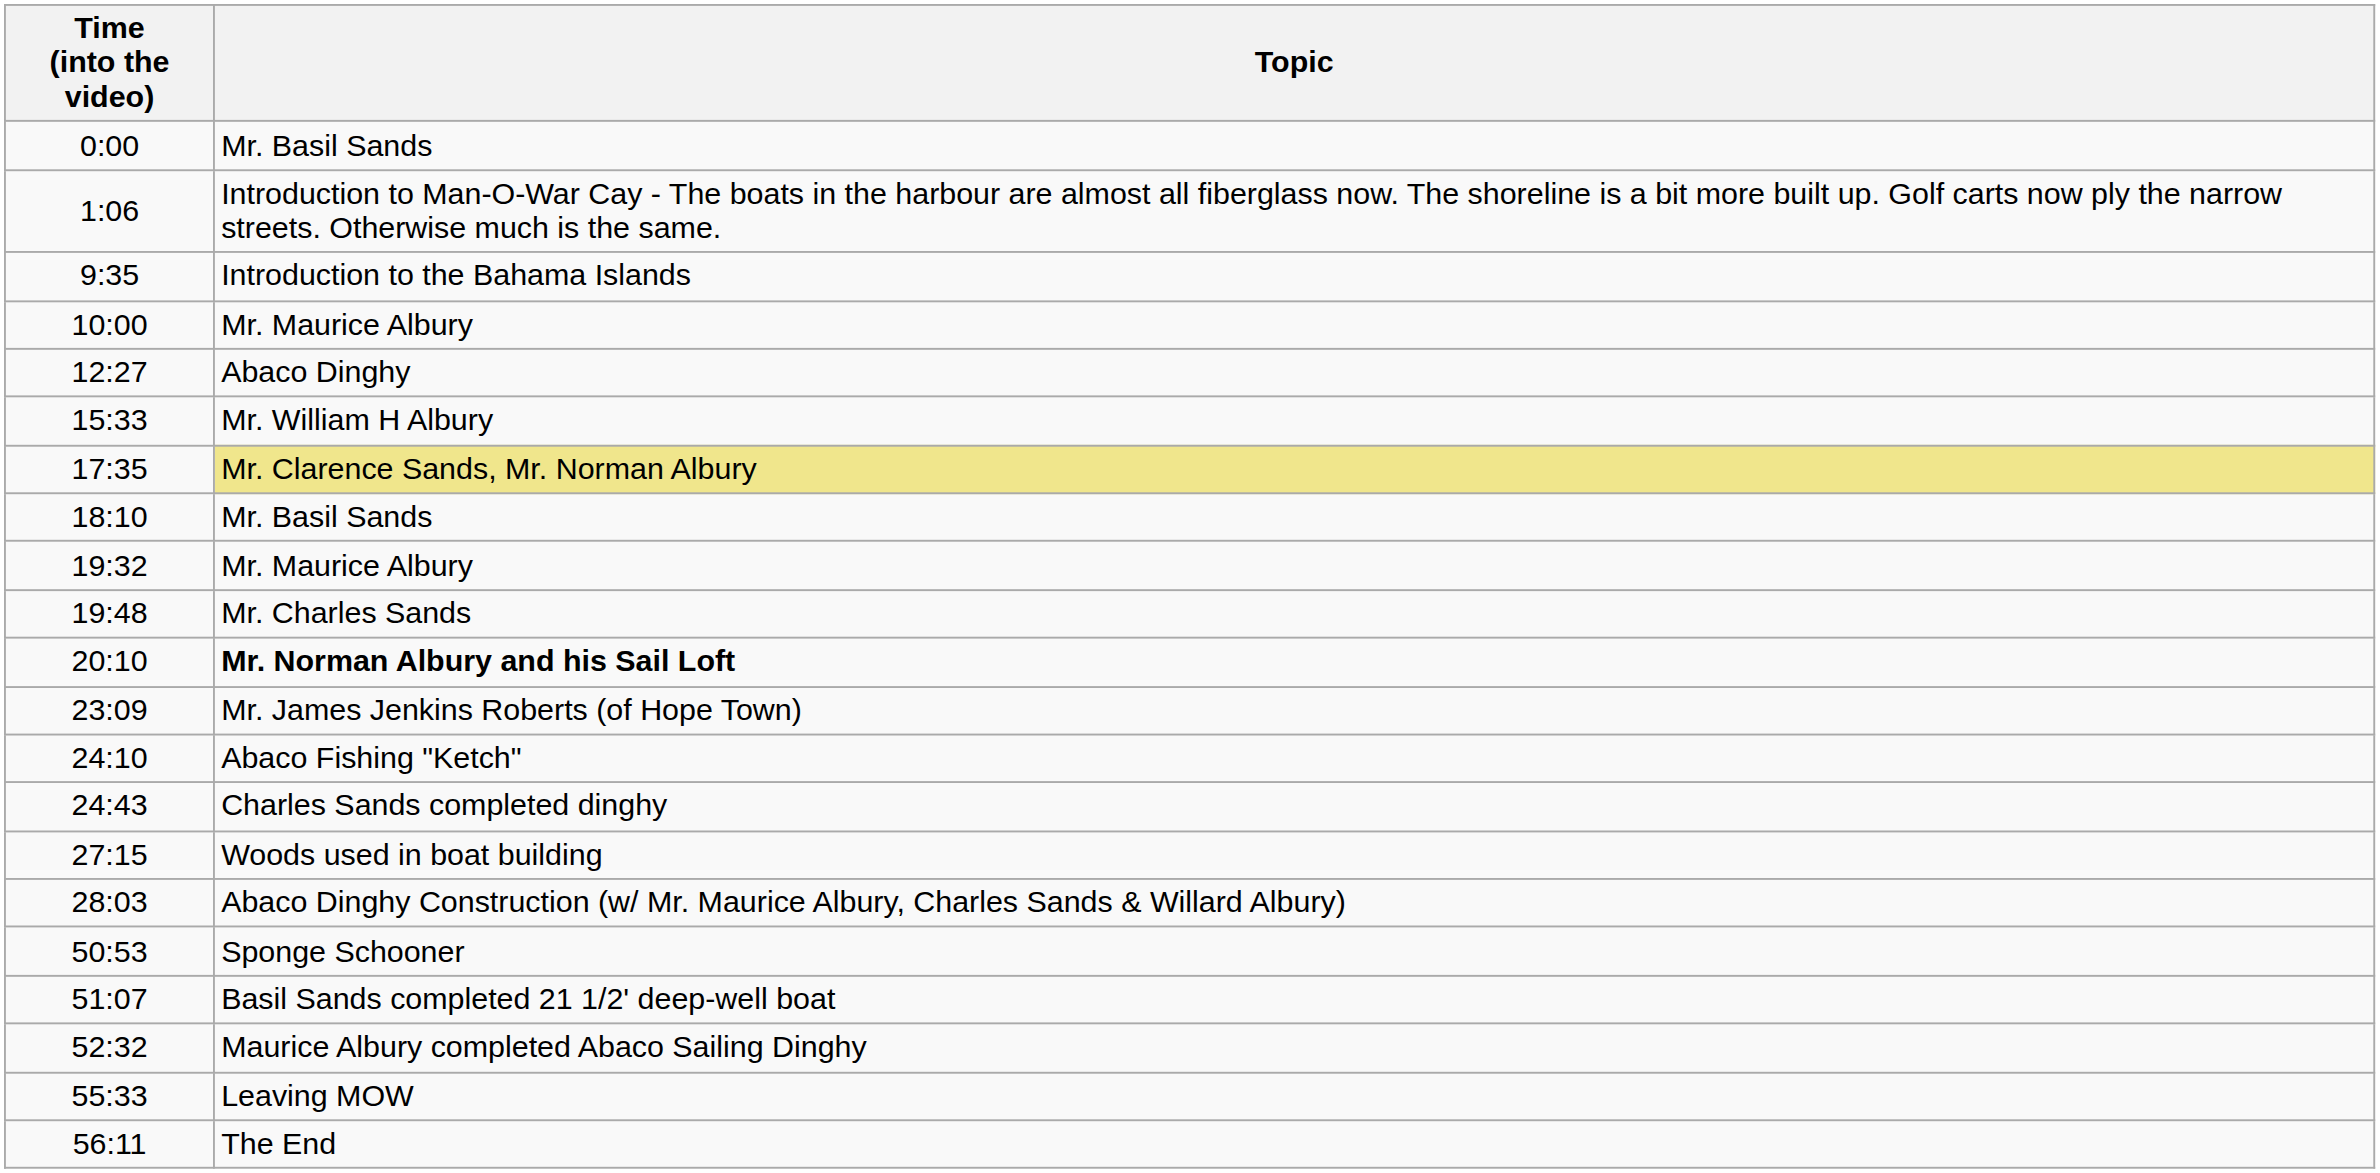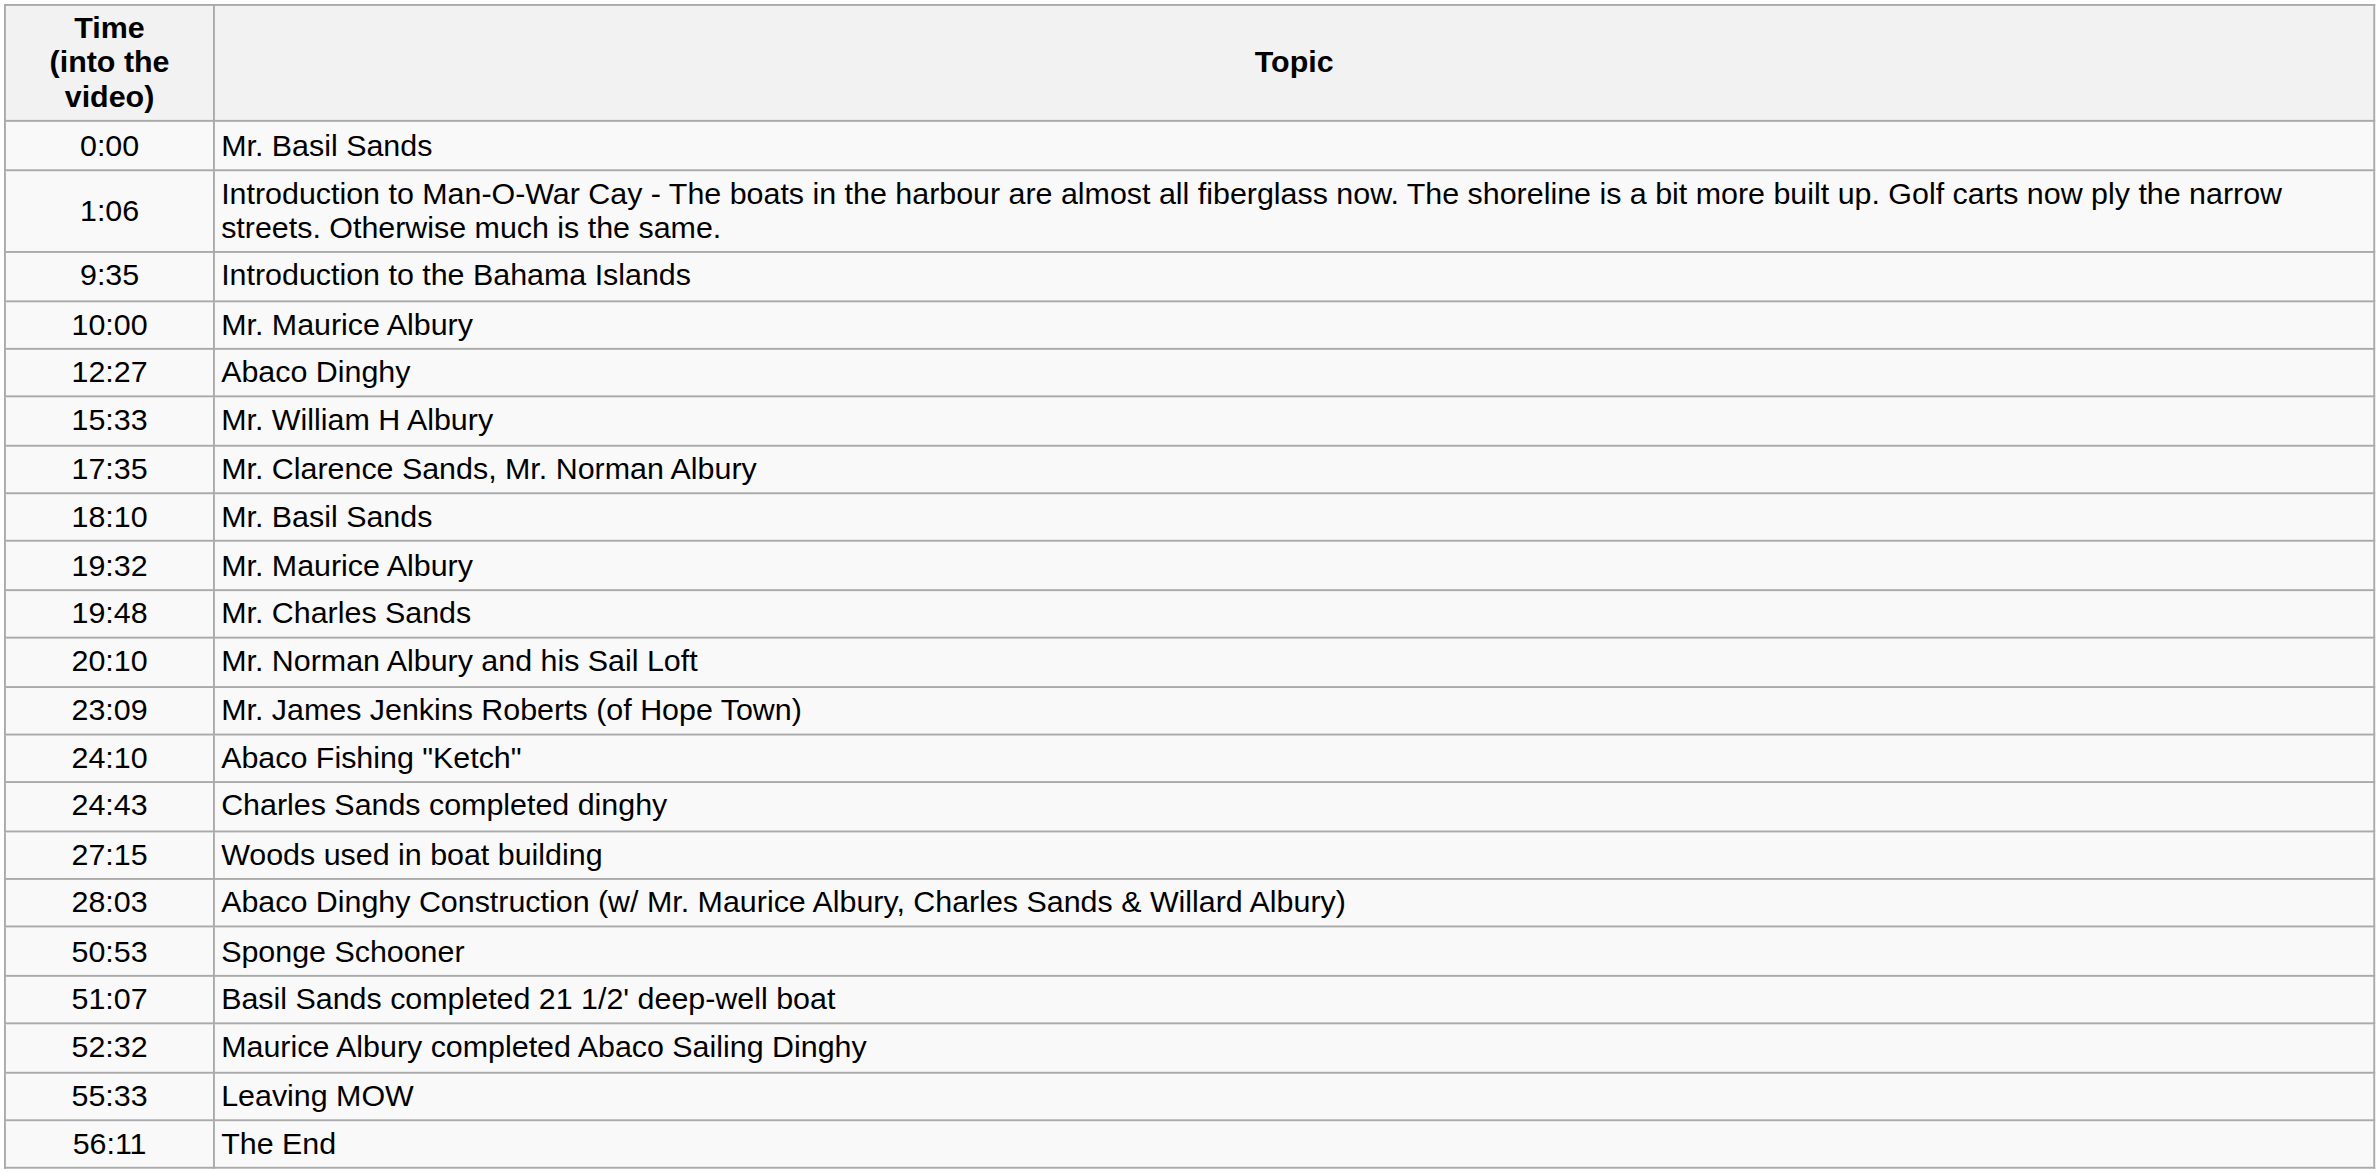row 8 | Topic: khaki background -> no background
row 12 | Topic: bold -> normal
